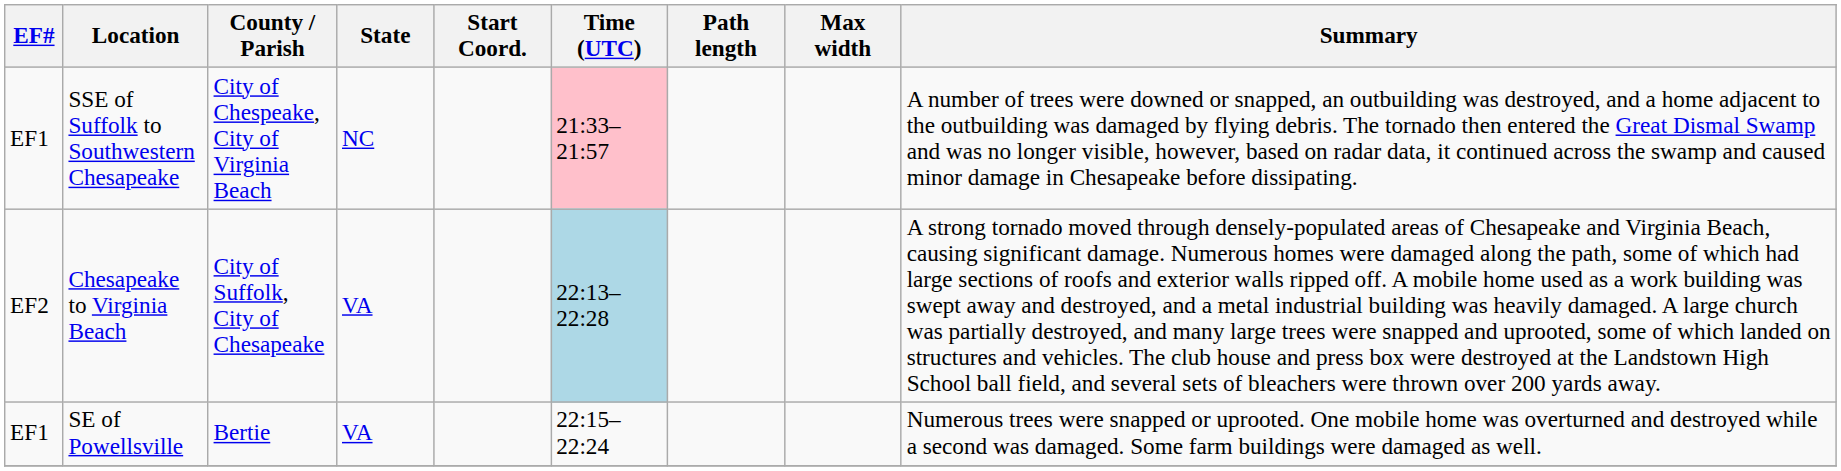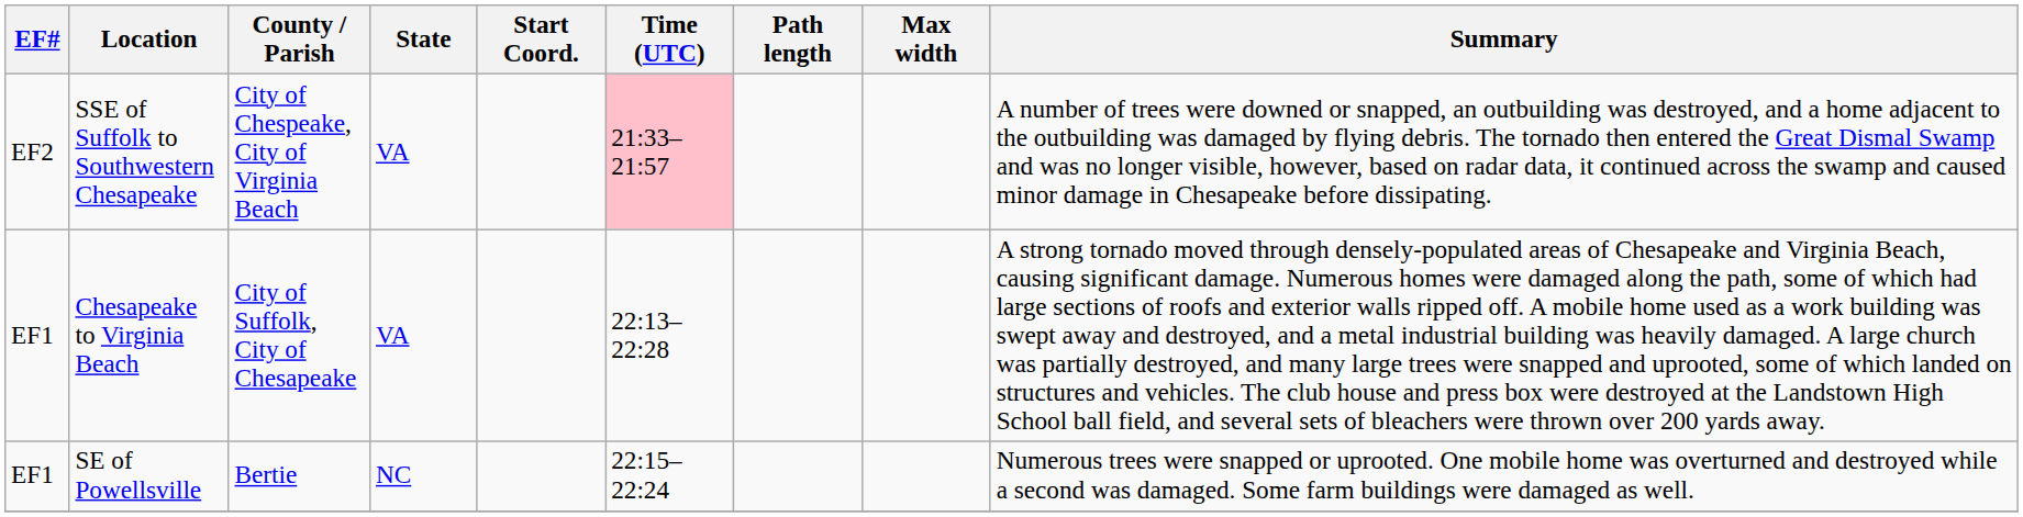SSE of Suffolk to Southwestern Chesapeake | EF#: EF1 -> EF2
SSE of Suffolk to Southwestern Chesapeake | State: NC -> VA
Chesapeake to Virginia Beach | EF#: EF2 -> EF1
Chesapeake to Virginia Beach | Time (UTC): lightblue background -> no background
SE of Powellsville | State: VA -> NC
